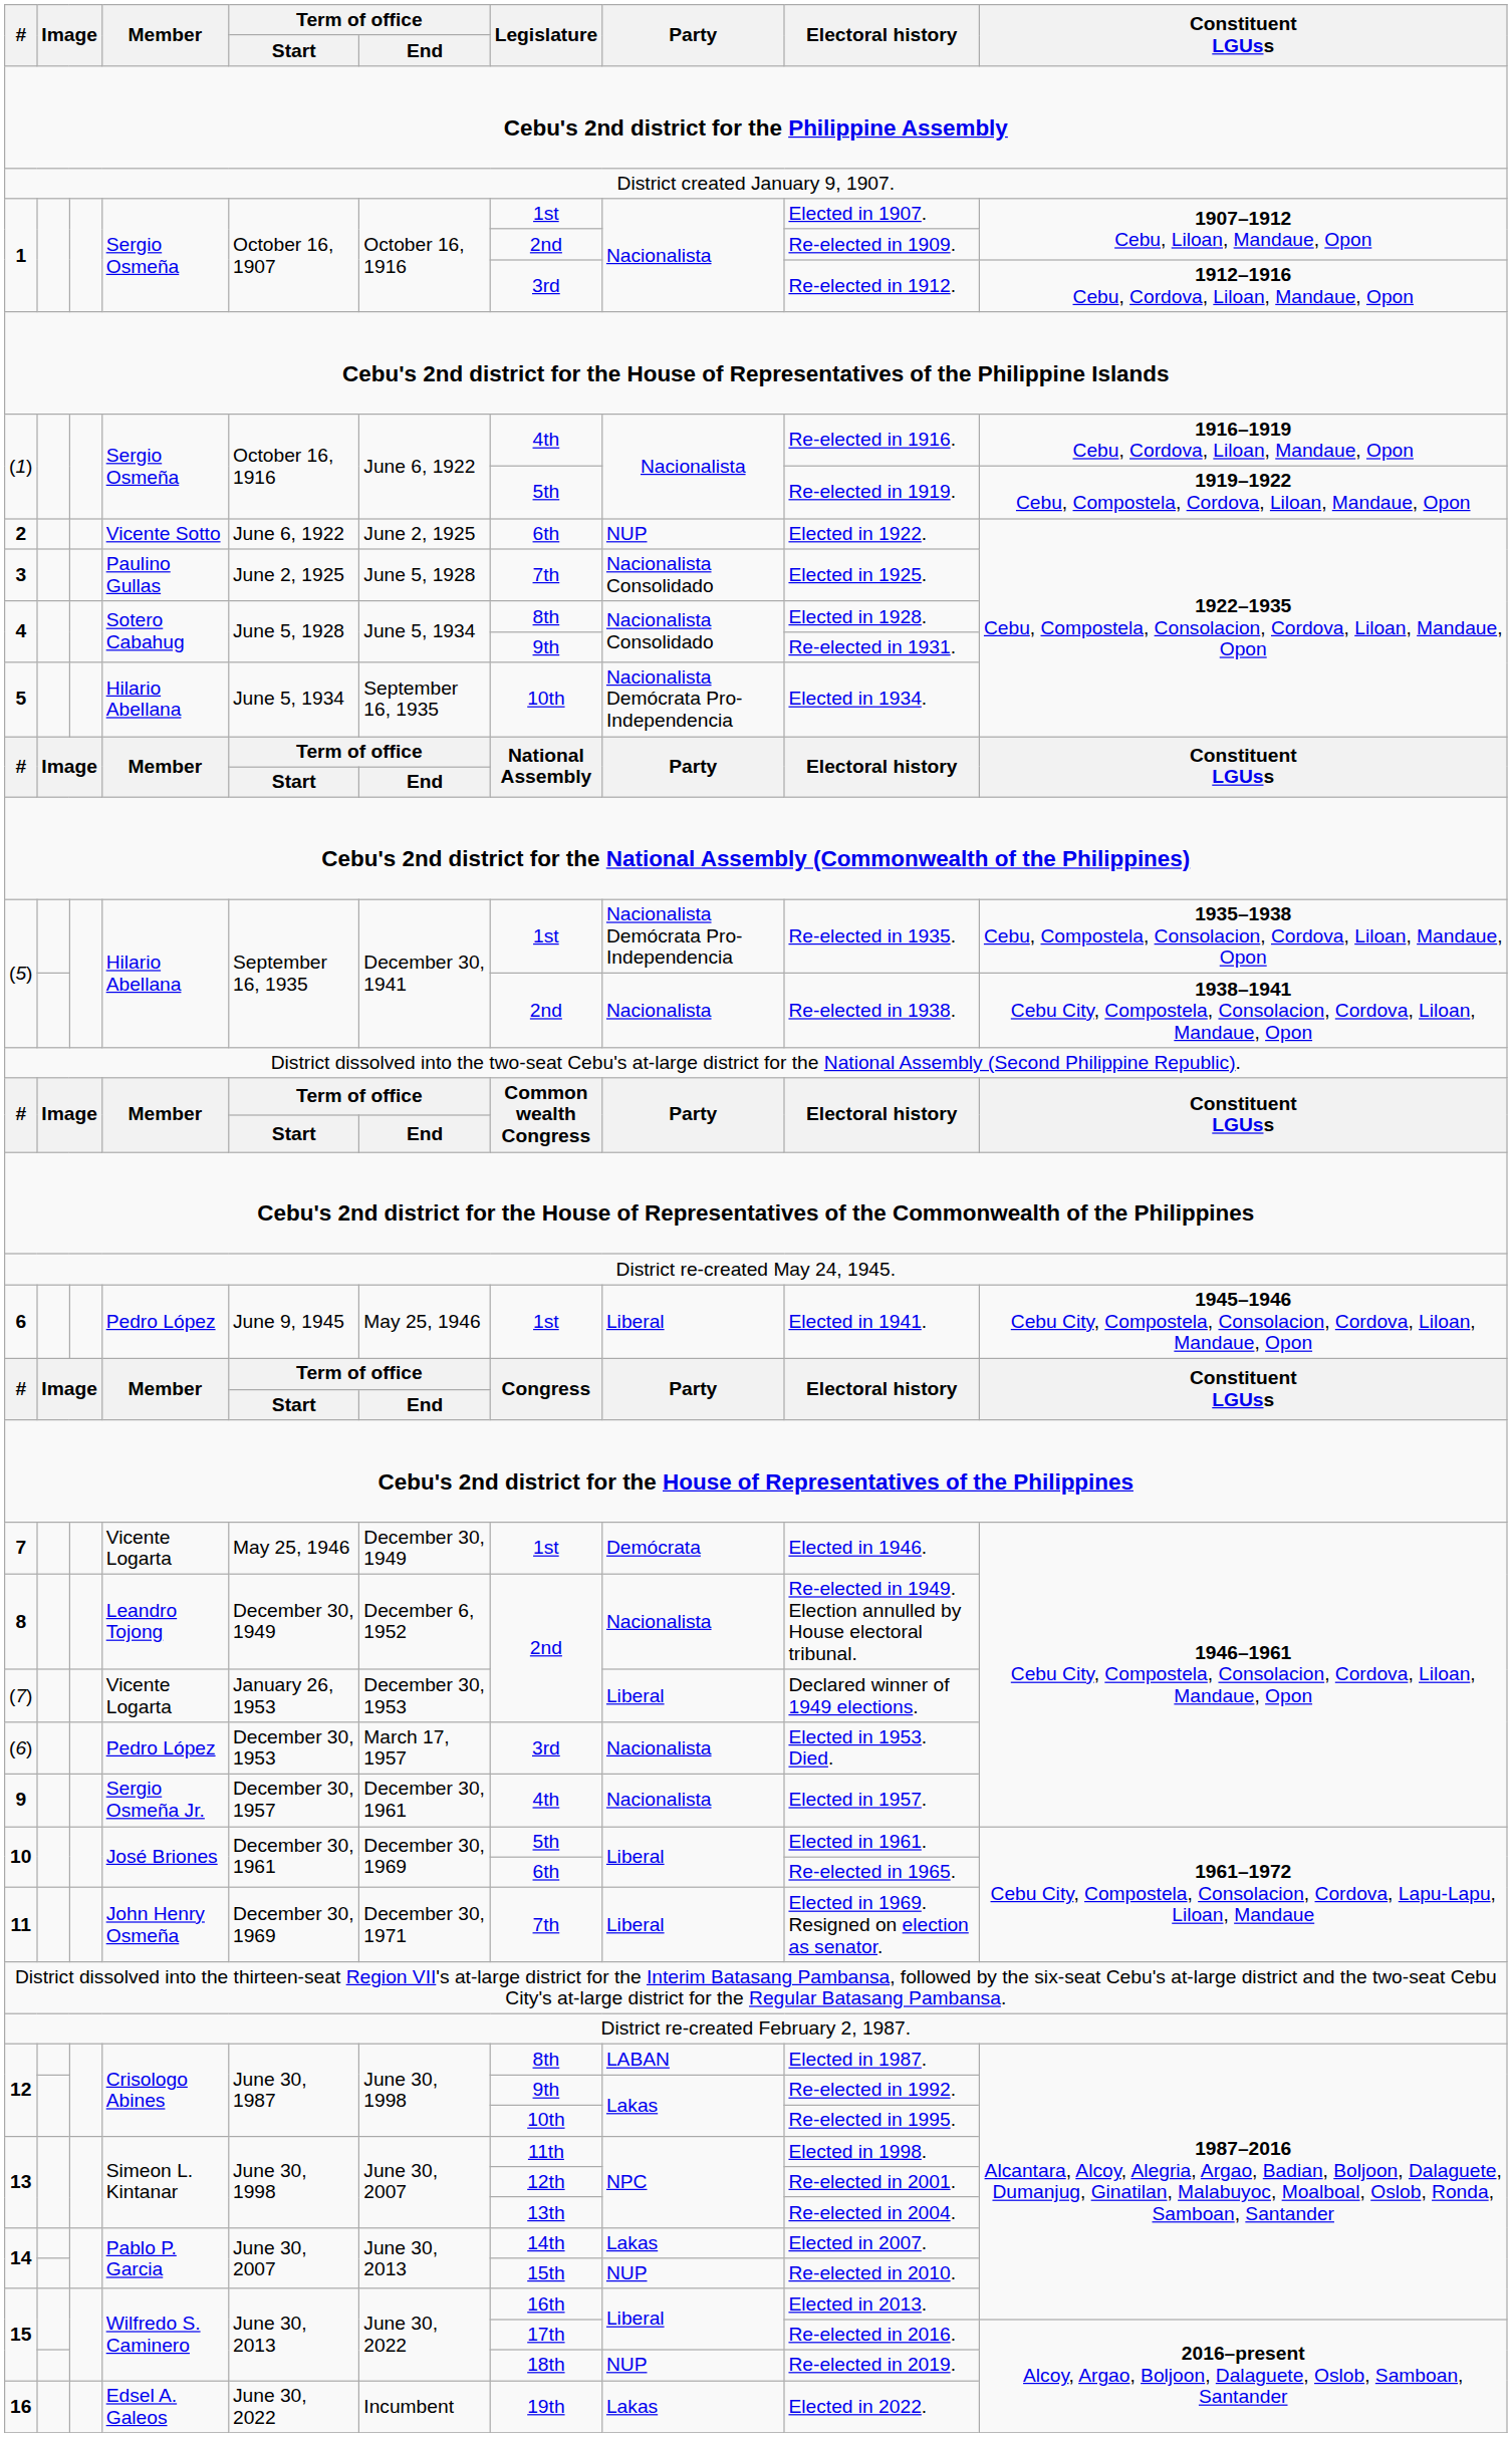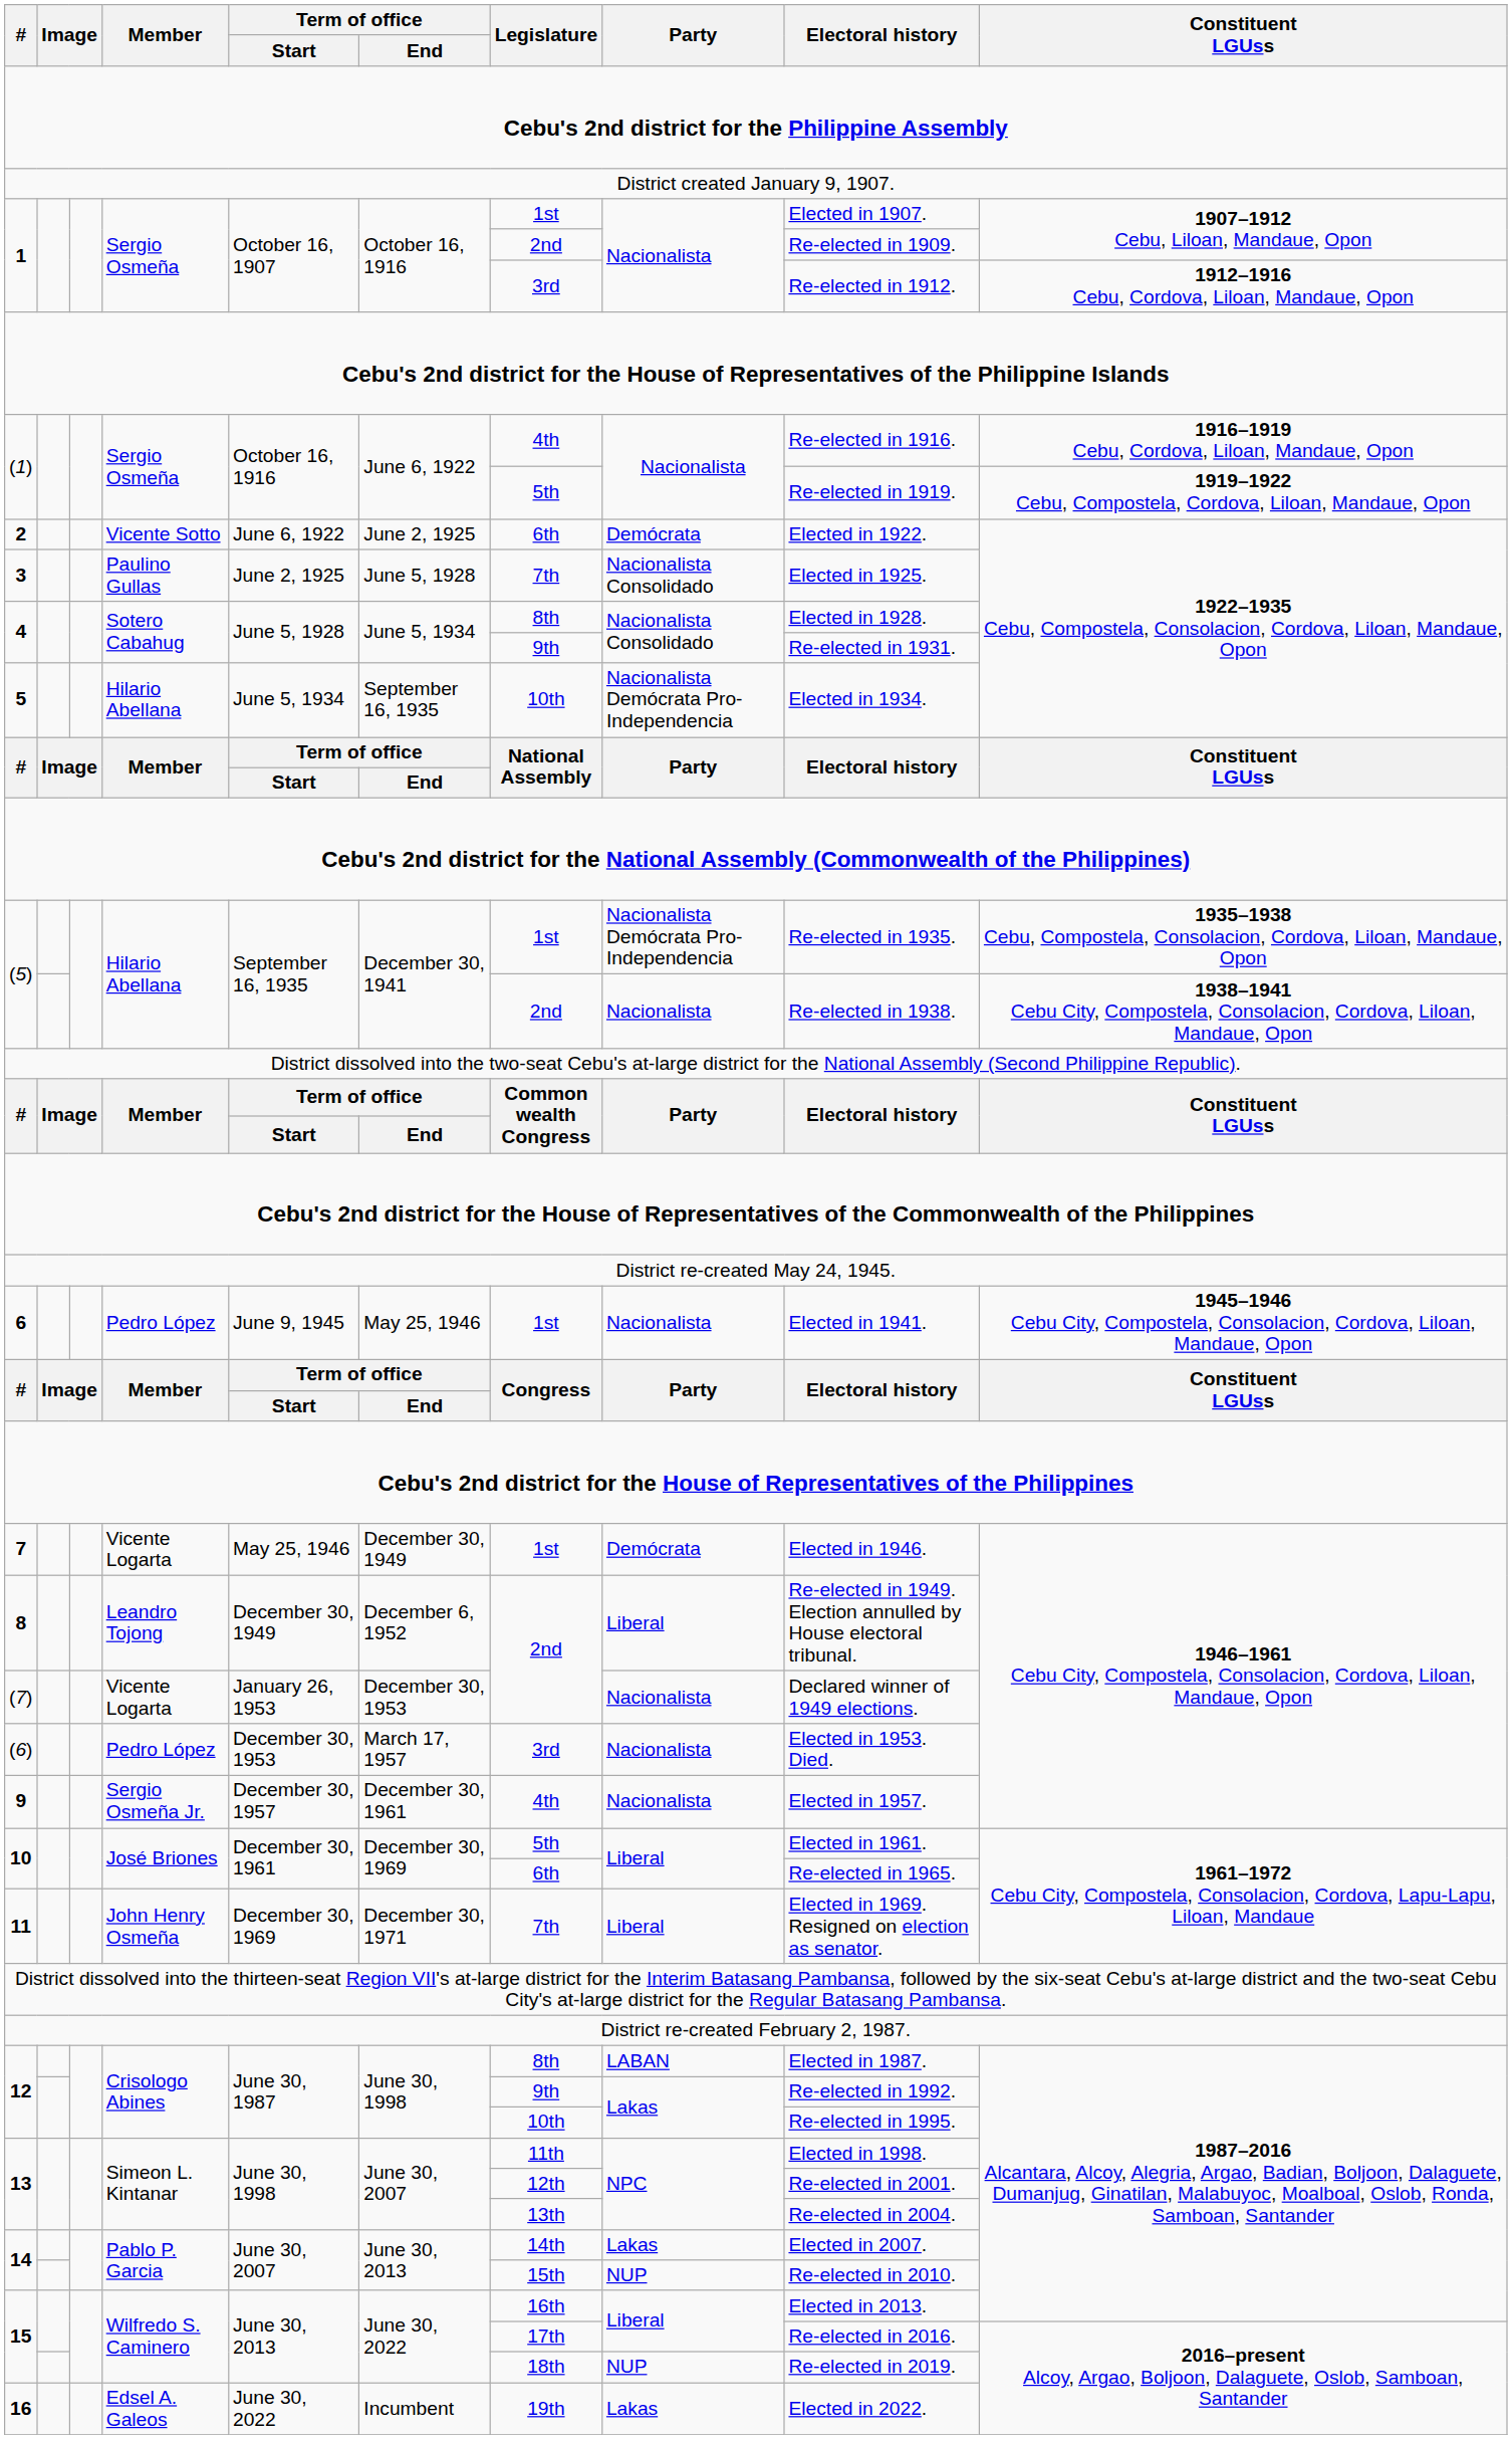2 | Party: NUP -> Demócrata
6 | Party: Liberal -> Nacionalista
8 | Party: Nacionalista -> Liberal
(7) | Party: Liberal -> Nacionalista
